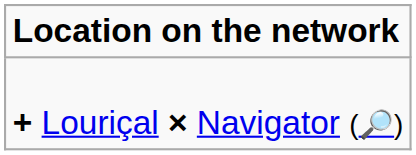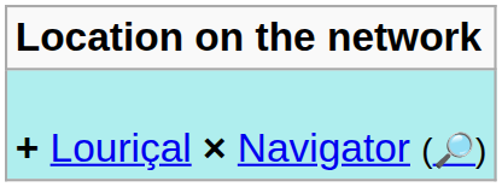row 2 | column 1: no background -> paleturquoise background
